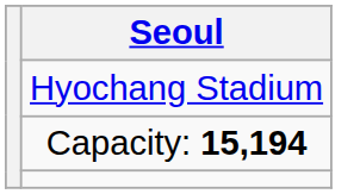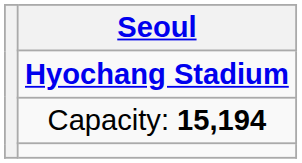Hyochang Stadium | Seoul: normal -> bold
